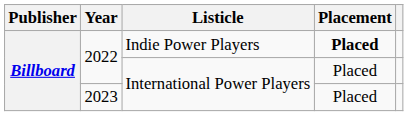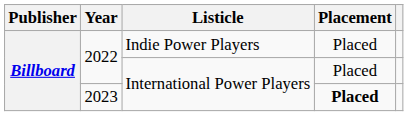2022 / Indie Power Players | Placement: bold -> normal
2023 | Placement: normal -> bold
